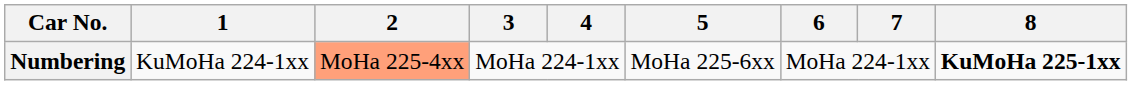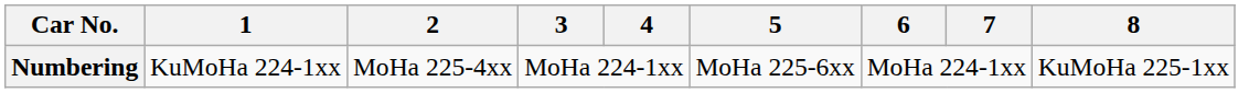Numbering | 2: lightsalmon background -> no background
Numbering | 8: bold -> normal
